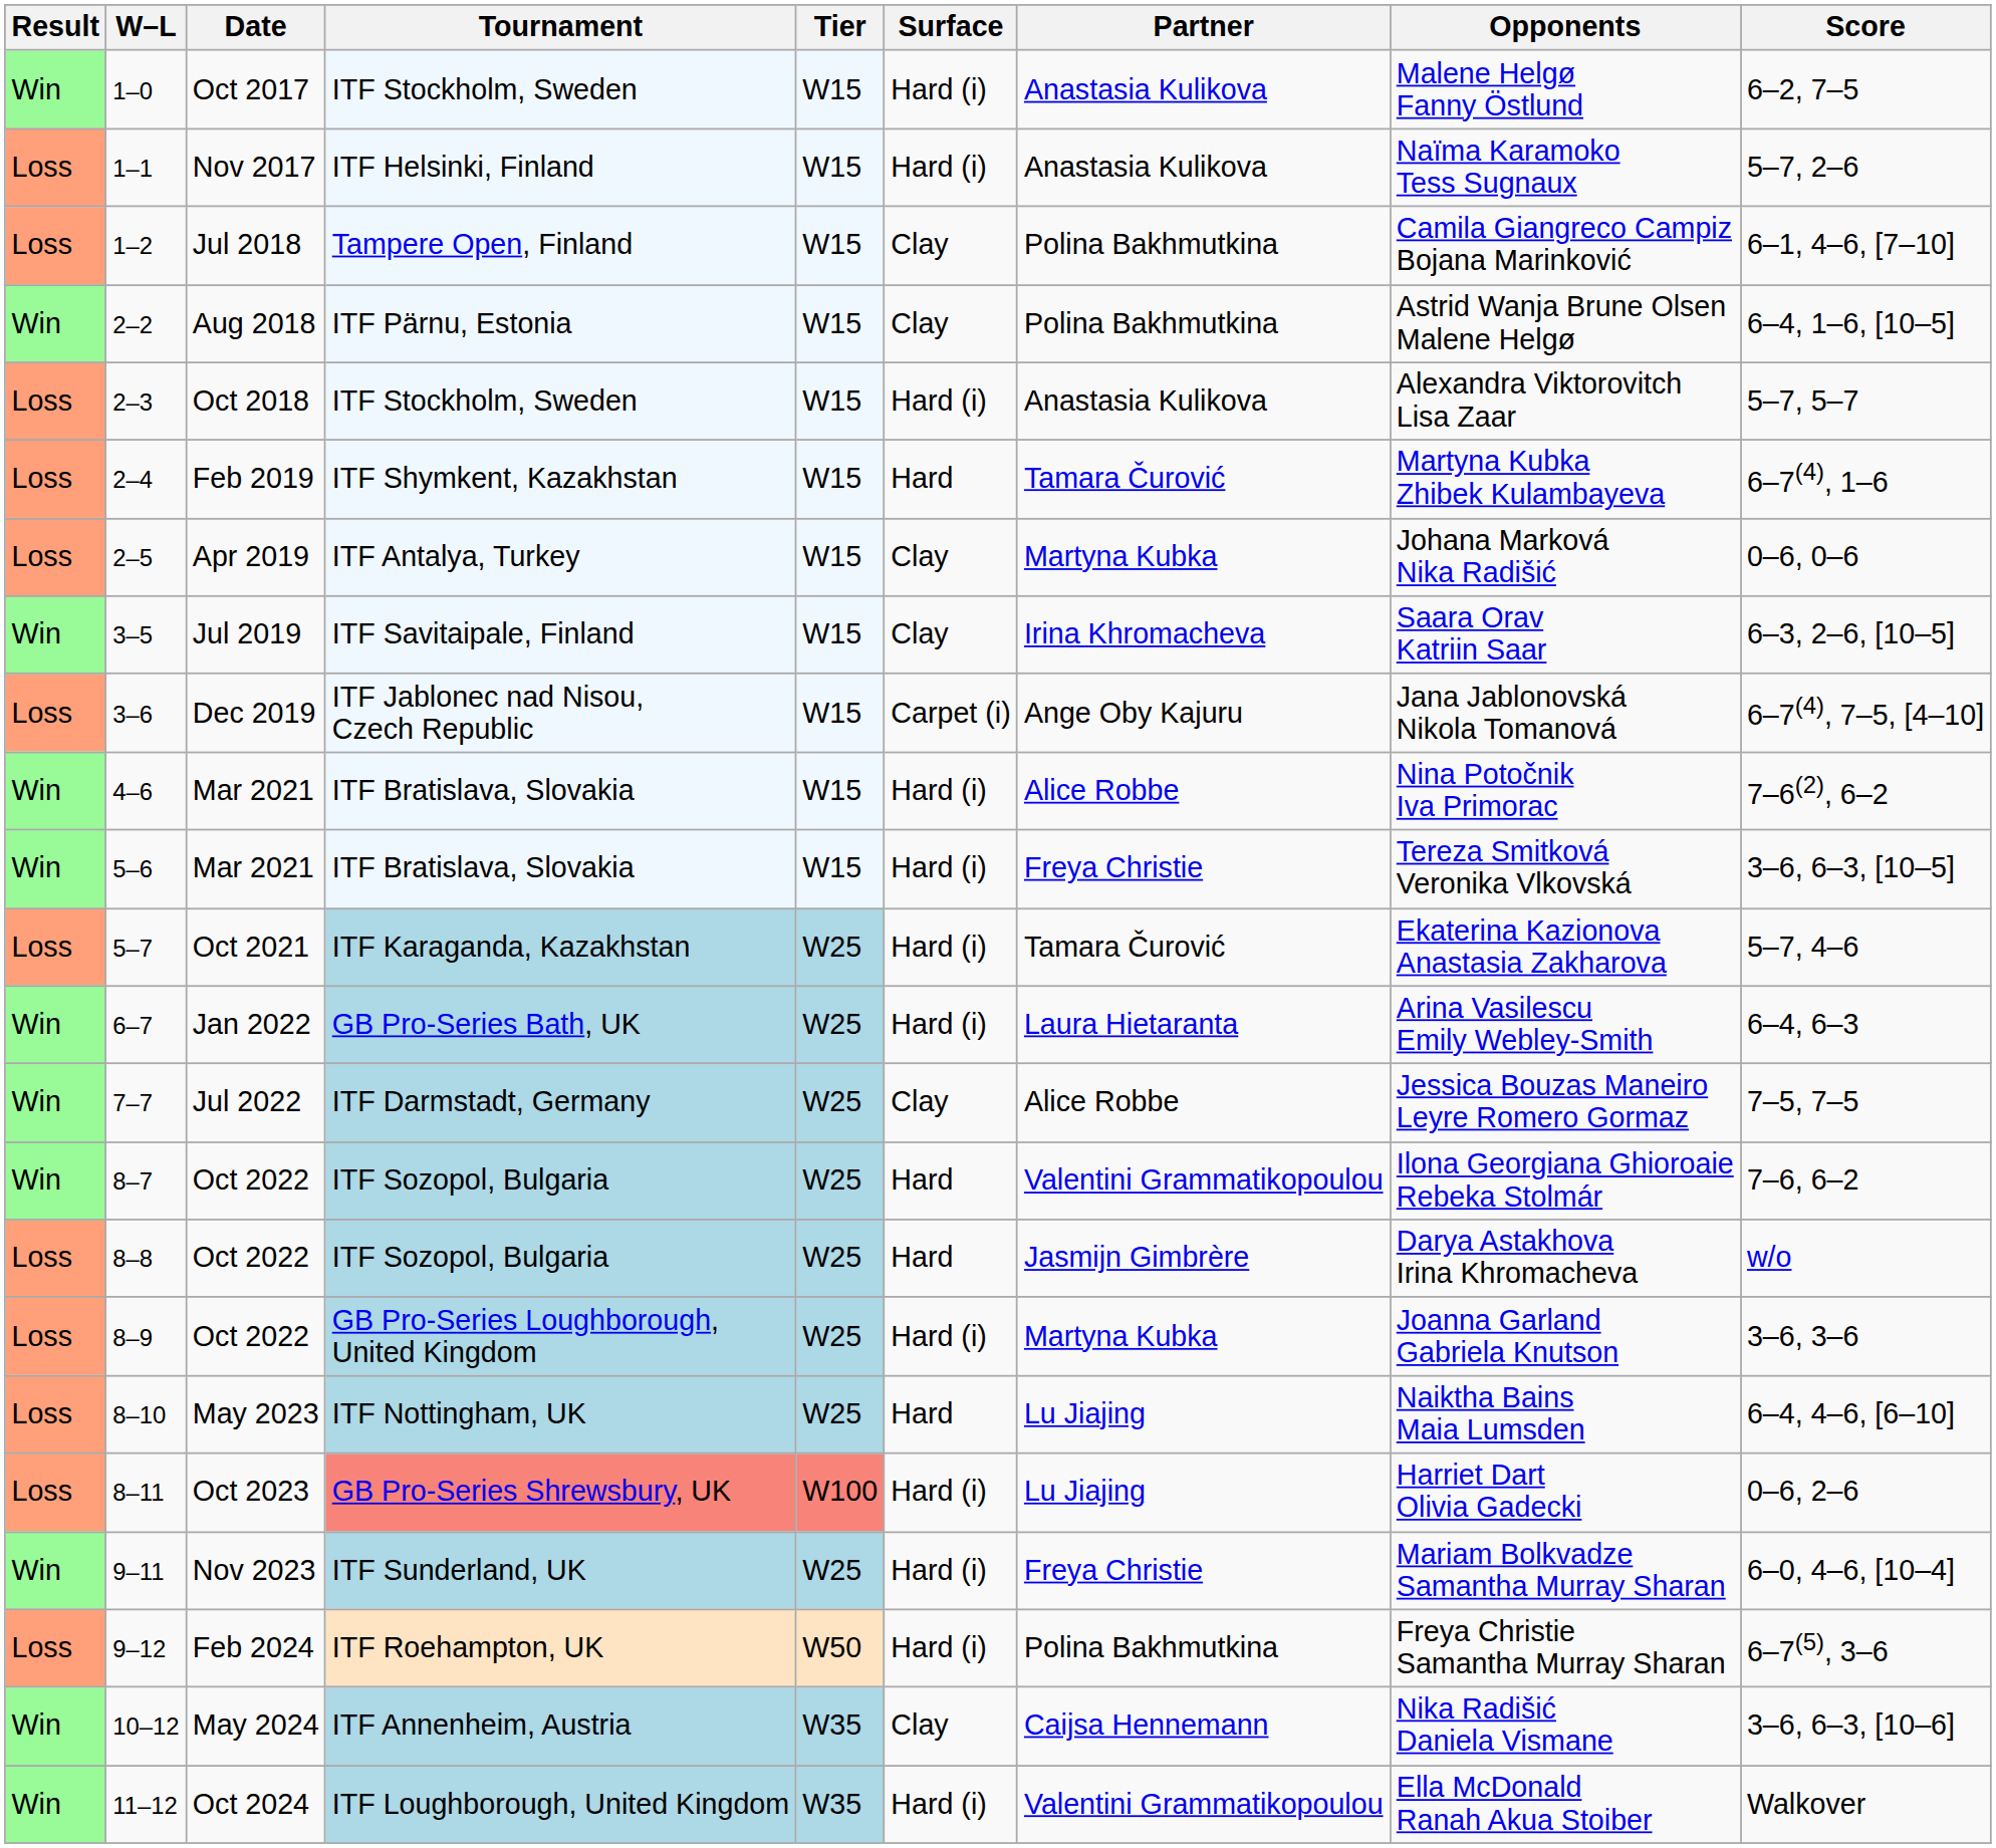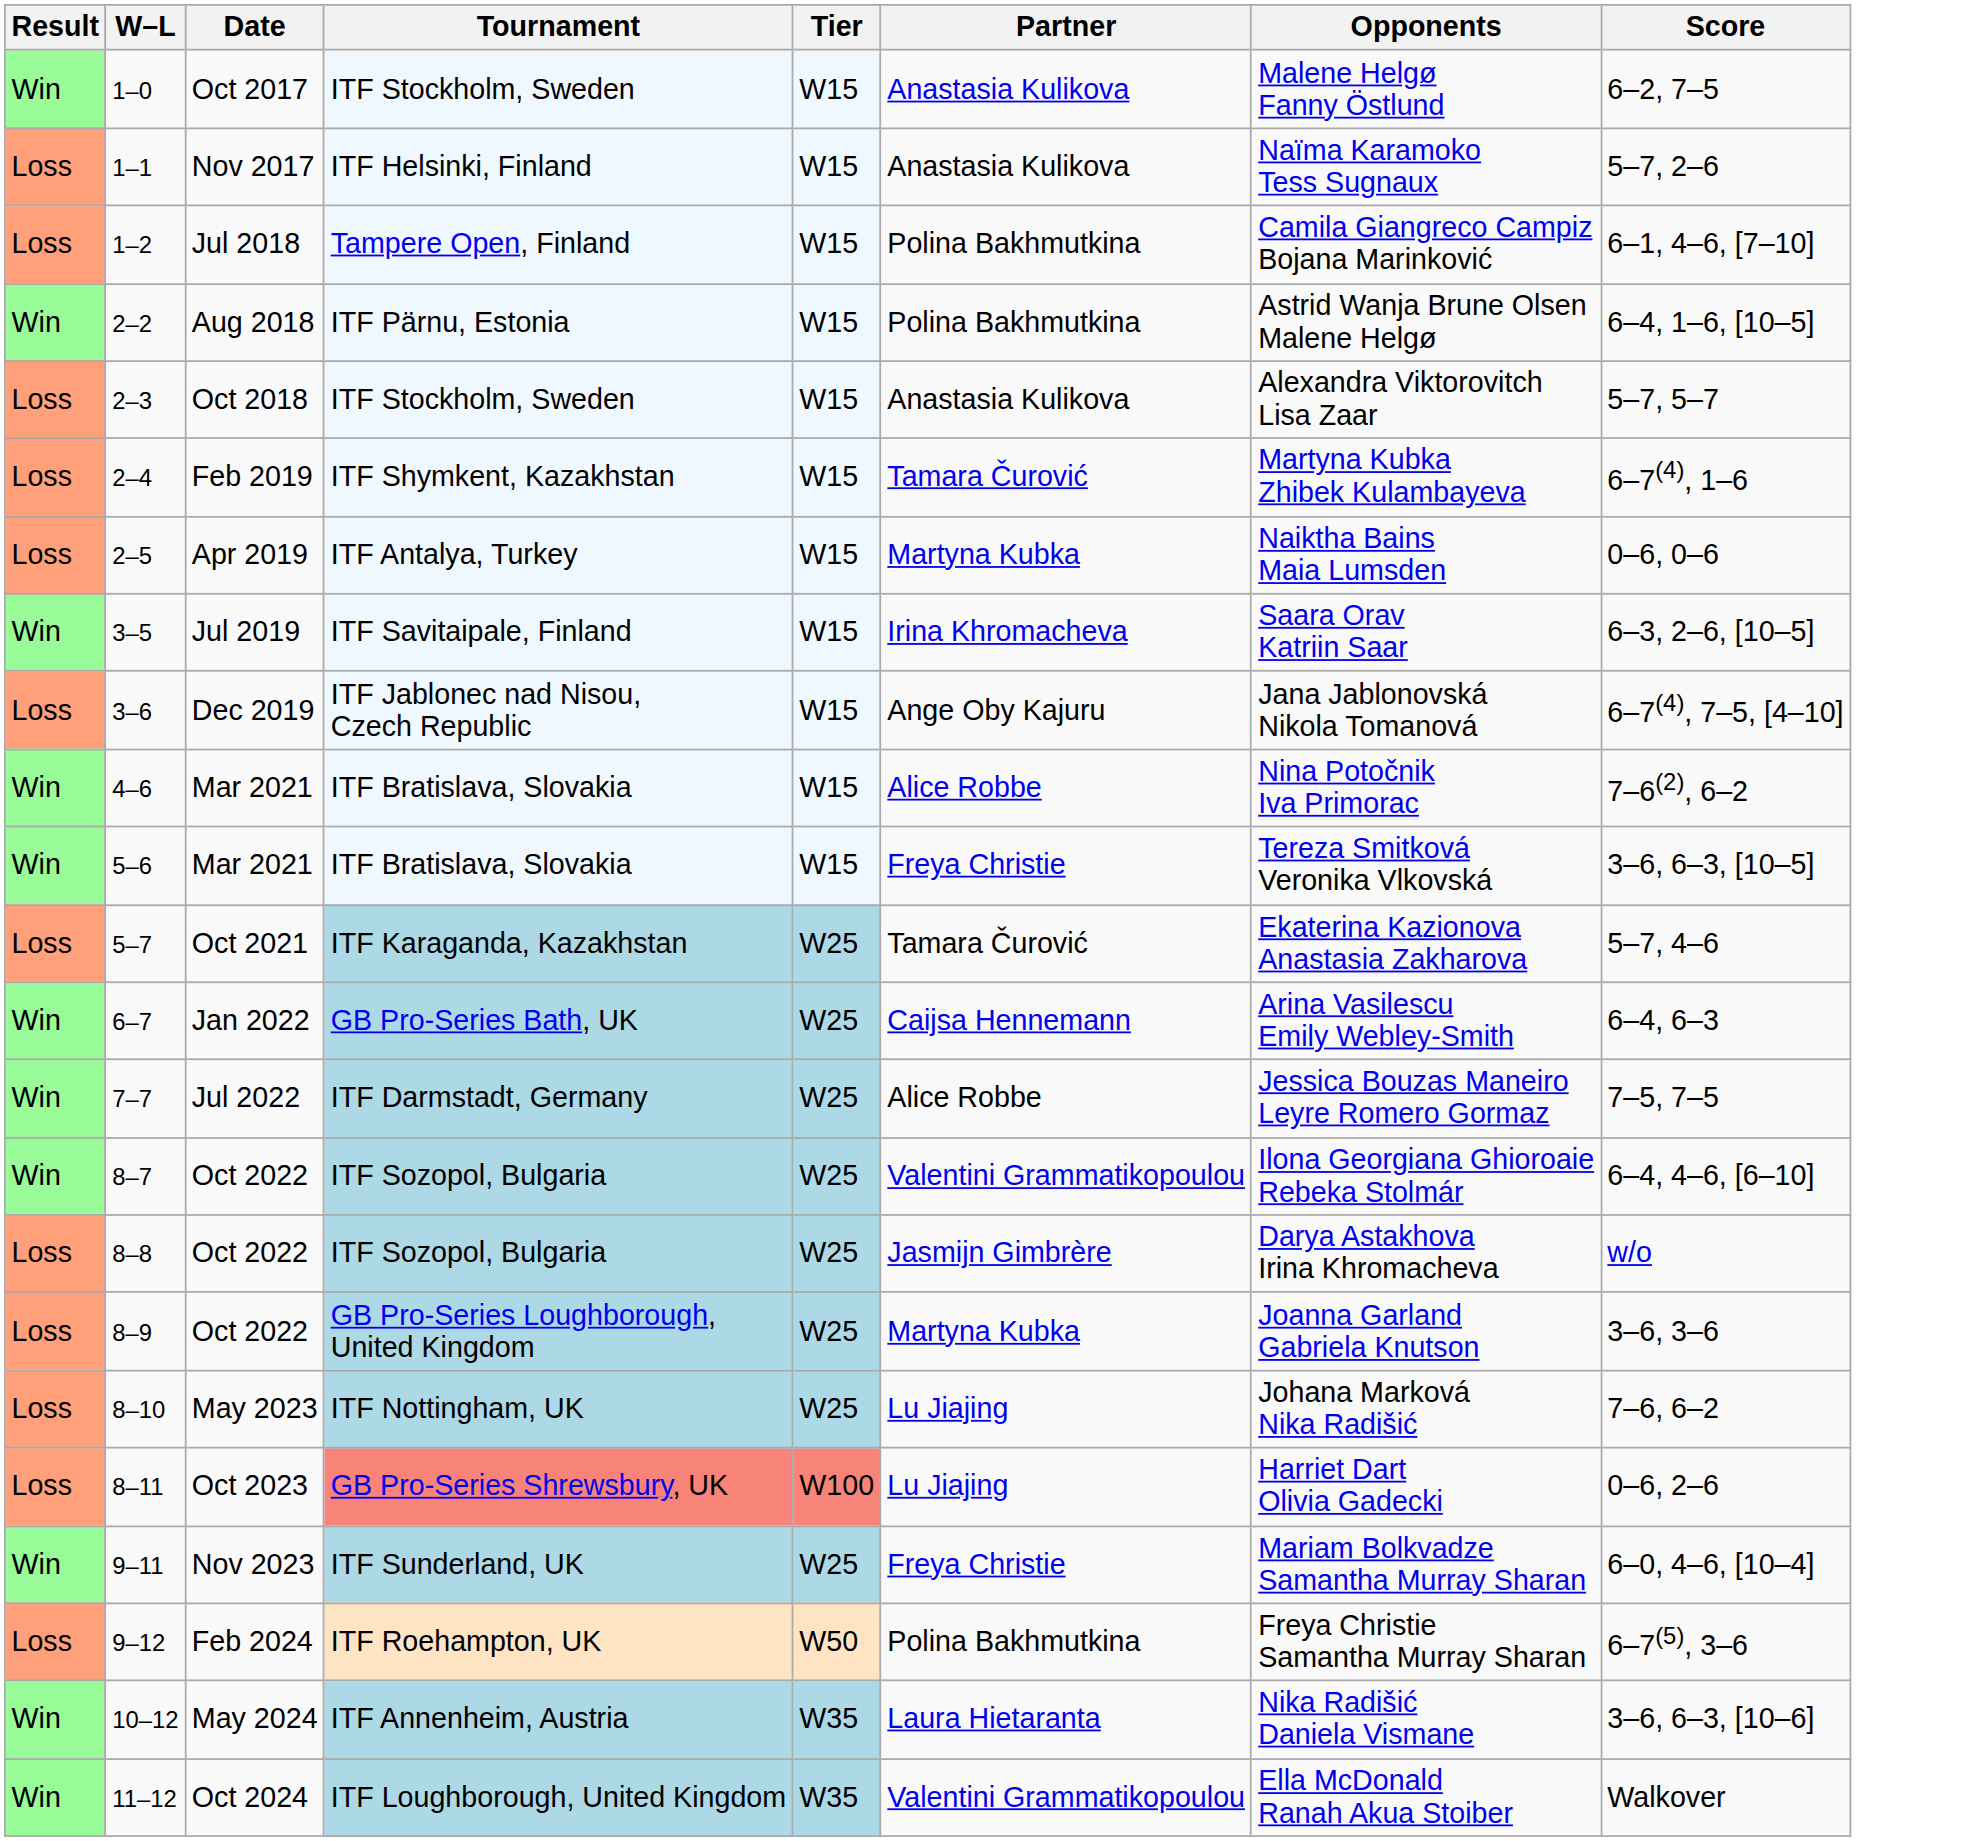- column: Surface | Hard (i) | Hard (i) | Clay | Clay | Hard (i) | Hard | Clay | Clay | Carpet (i) | Hard (i) | Hard (i) | Hard (i) | Hard (i) | Clay | Hard | Hard | Hard (i) | Hard | Hard (i) | Hard (i) | Hard (i) | Clay | Hard (i)
2–5 | Opponents: Johana Marková Nika Radišić -> Naiktha Bains Maia Lumsden
6–7 | Partner: Laura Hietaranta -> Caijsa Hennemann
8–7 | Score: 7–6, 6–2 -> 6–4, 4–6, [6–10]
8–10 | Opponents: Naiktha Bains Maia Lumsden -> Johana Marková Nika Radišić
8–10 | Score: 6–4, 4–6, [6–10] -> 7–6, 6–2
10–12 | Partner: Caijsa Hennemann -> Laura Hietaranta
